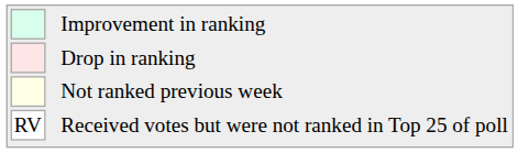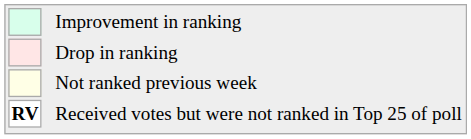Received votes but were not ranked in Top 25 of poll | column 1: normal -> bold
